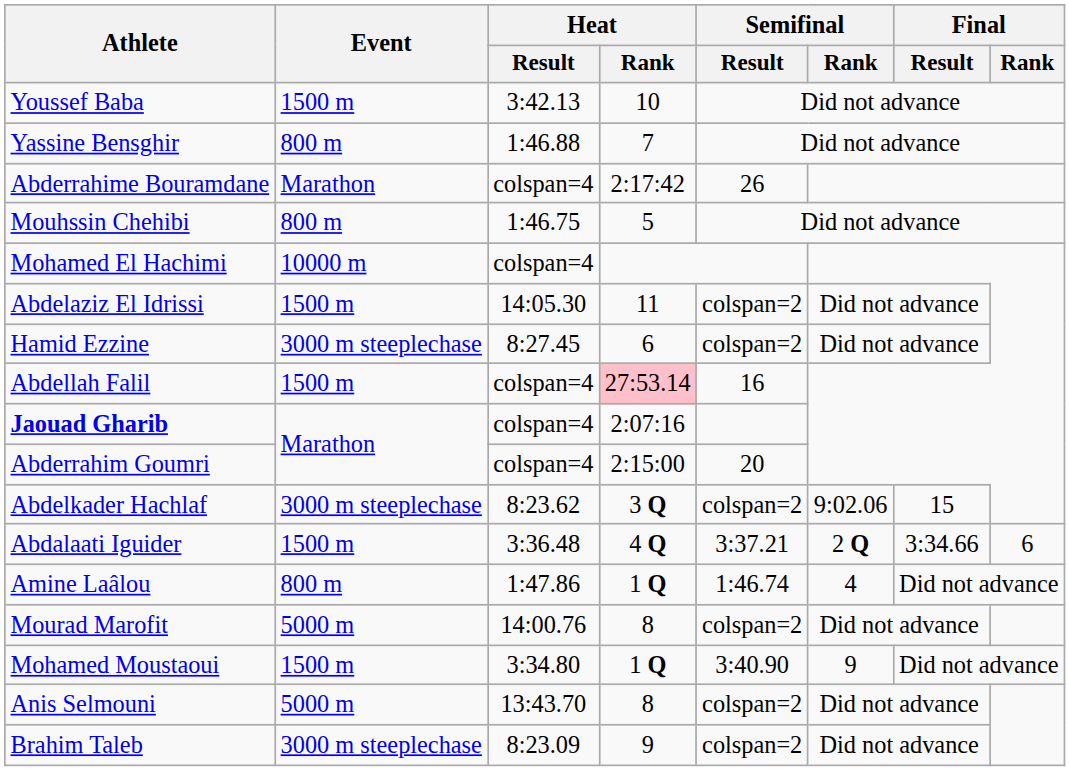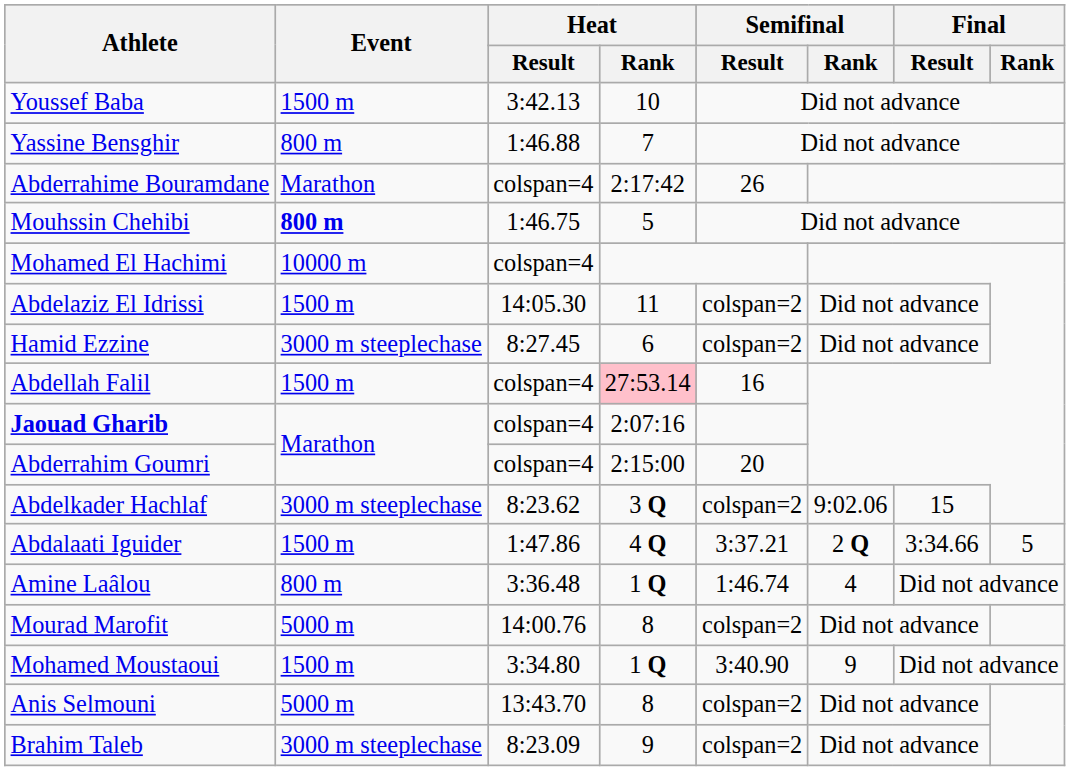Mouhssin Chehibi | Event: normal -> bold
Abdalaati Iguider | Heat / Result: 3:36.48 -> 1:47.86
Abdalaati Iguider | Final / Rank: 6 -> 5
Amine Laâlou | Heat / Result: 1:47.86 -> 3:36.48
